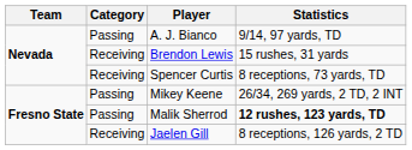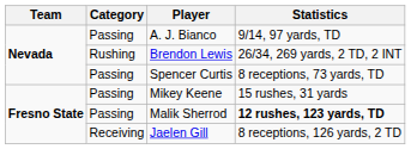Brendon Lewis | Category: Receiving -> Rushing
Brendon Lewis | Statistics: 15 rushes, 31 yards -> 26/34, 269 yards, 2 TD, 2 INT
Spencer Curtis | Category: Receiving -> Passing
Mikey Keene | Statistics: 26/34, 269 yards, 2 TD, 2 INT -> 15 rushes, 31 yards
